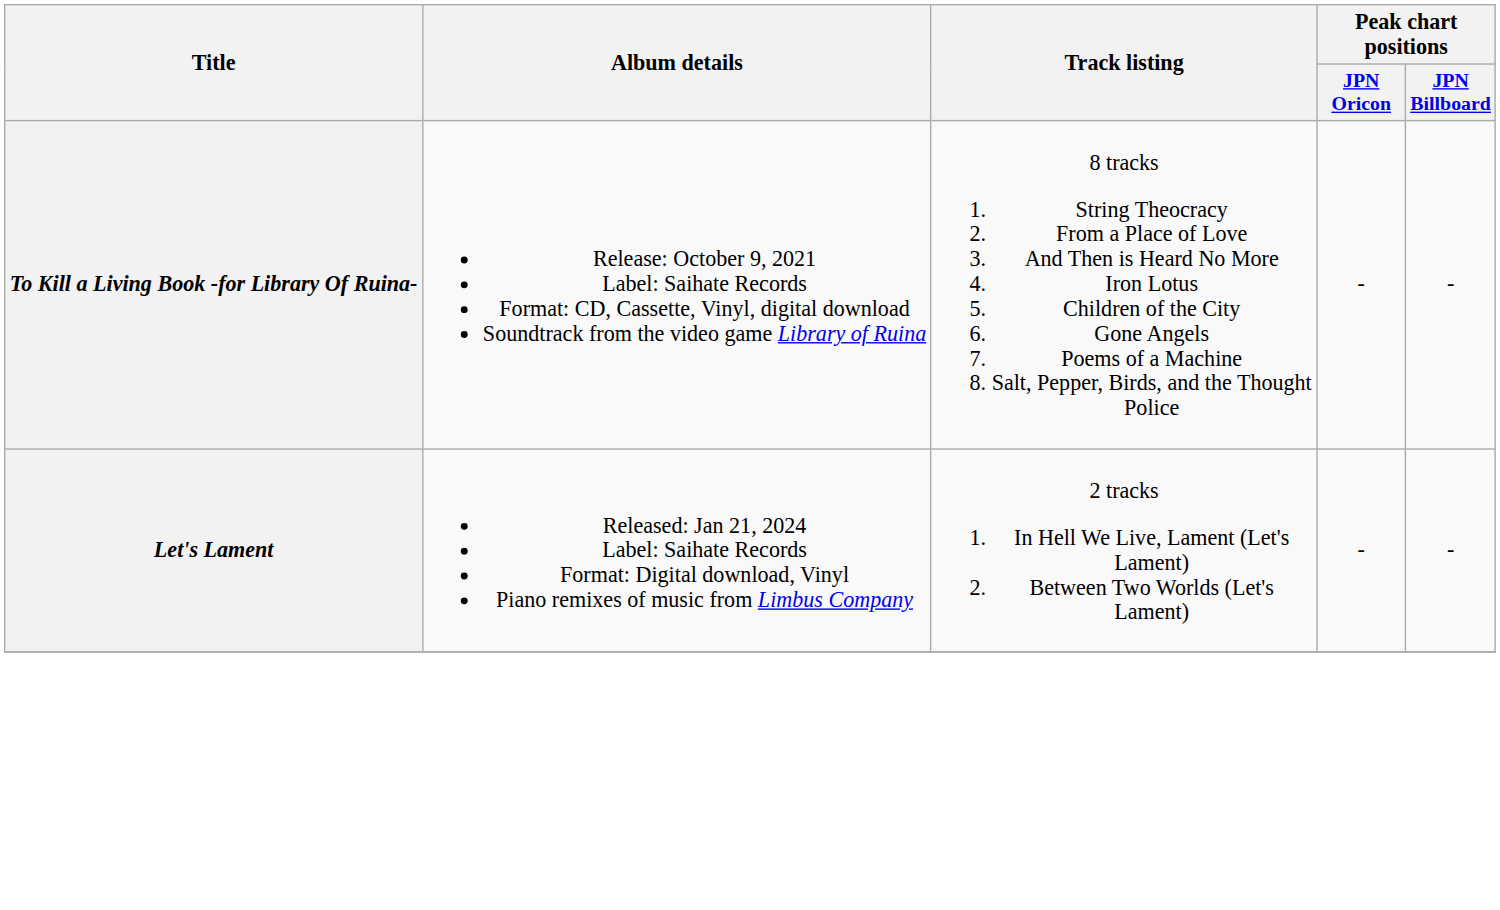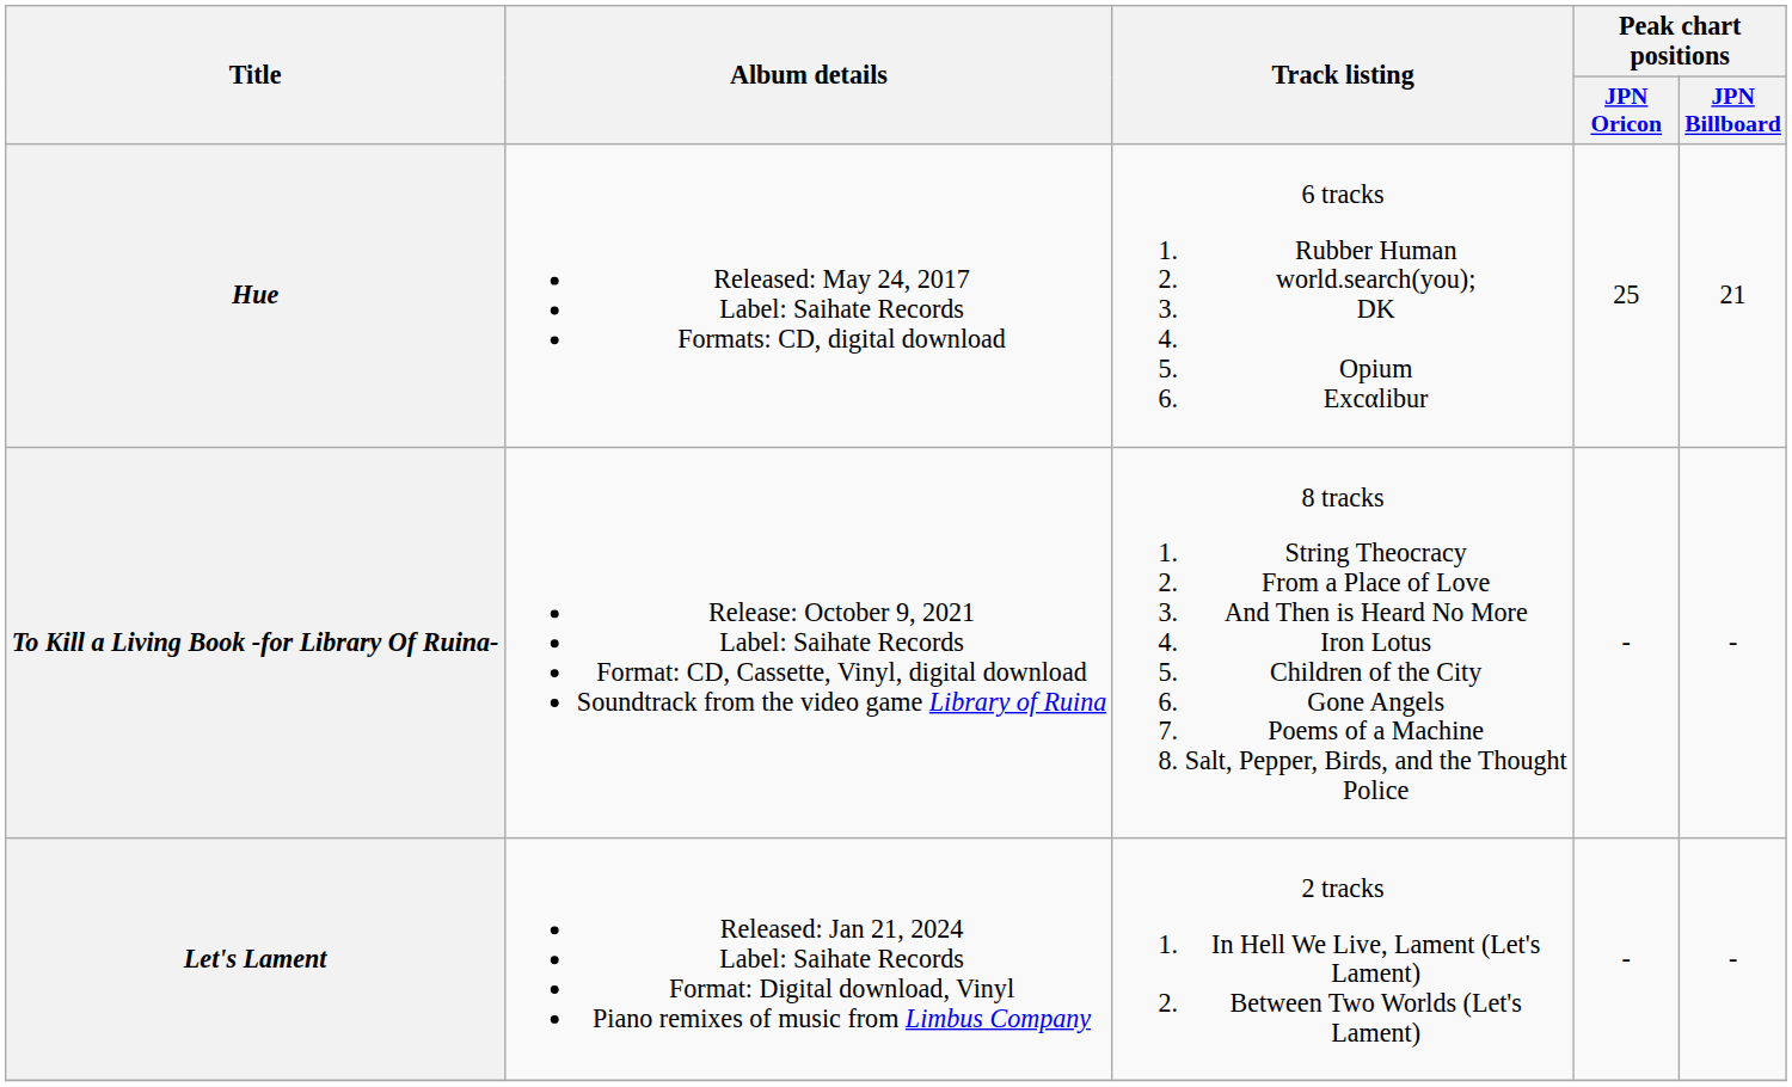+ row: Hue | Released: May 24, 2017 Label: Saihate Records Formats: CD, digital download | 6 tracks Rubber Human world.search(you); DK Opium Excαlibur | 25 | 21
